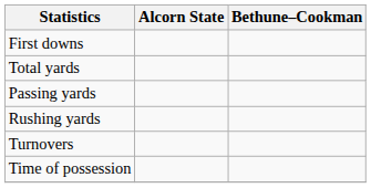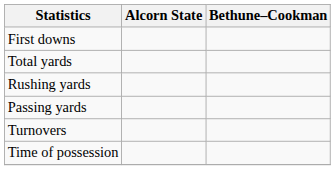rows swapped: Rushing yards <-> Passing yards
